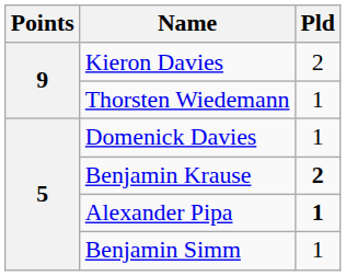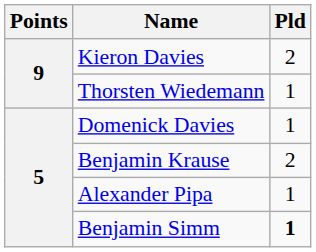Benjamin Krause | Pld: bold -> normal
Alexander Pipa | Pld: bold -> normal
Benjamin Simm | Pld: normal -> bold
